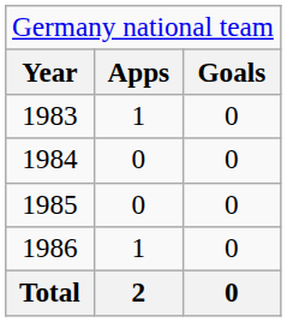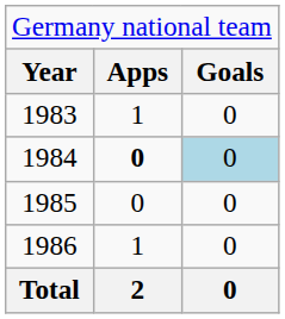1984 | column 2: normal -> bold
1984 | column 3: no background -> lightblue background
